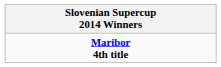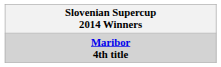row 2 | column 1: no background -> lightgrey background
